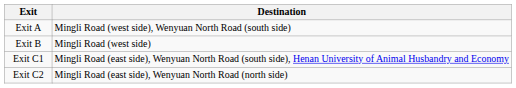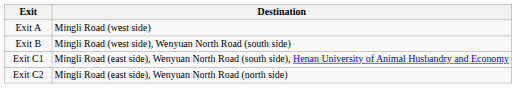Exit A | Destination: Mingli Road (west side), Wenyuan North Road (south side) -> Mingli Road (west side)
Exit B | Destination: Mingli Road (west side) -> Mingli Road (west side), Wenyuan North Road (south side)
